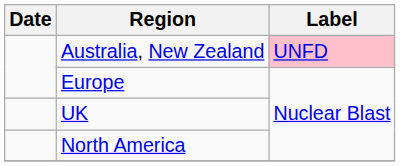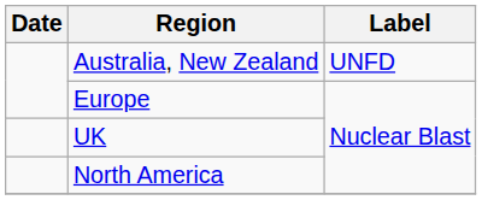Australia, New Zealand | Label: pink background -> no background
